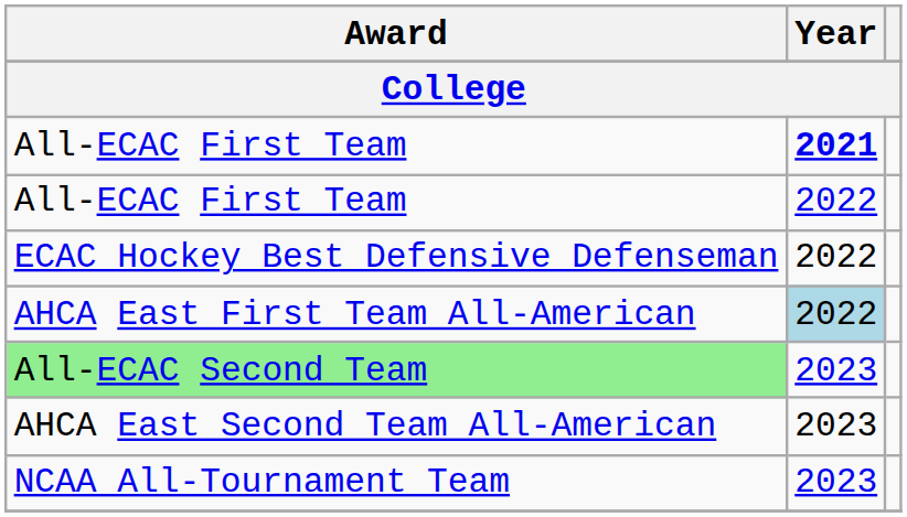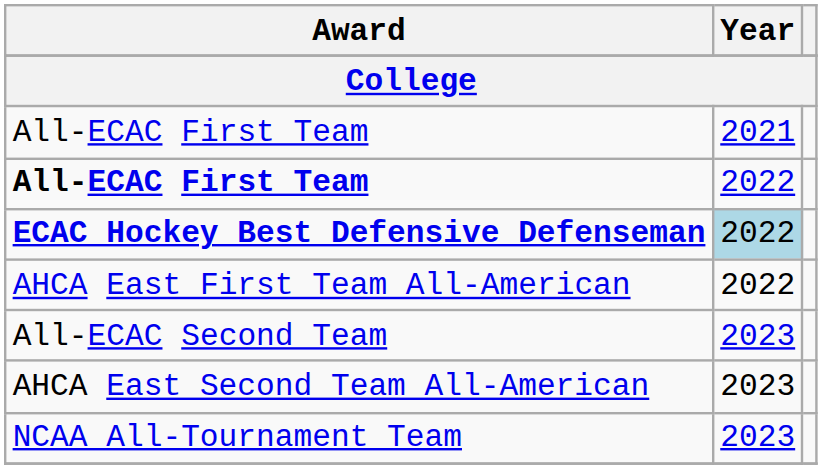All-ECAC First Team / 2021 | Year: bold -> normal
All-ECAC First Team / 2022 | Award: normal -> bold
ECAC Hockey Best Defensive Defenseman | Award: normal -> bold
ECAC Hockey Best Defensive Defenseman | Year: no background -> lightblue background
AHCA East First Team All-American | Year: lightblue background -> no background
All-ECAC Second Team | Award: lightgreen background -> no background
